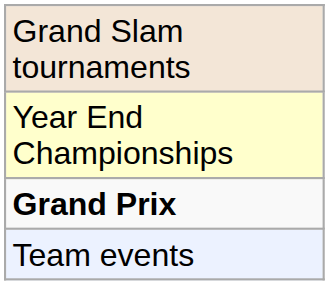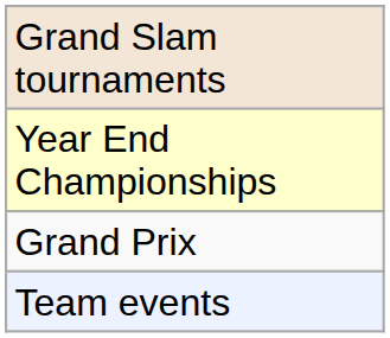row 3 | column 1: bold -> normal
